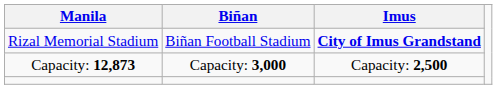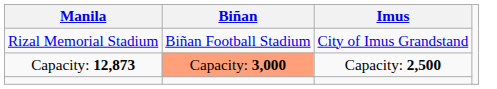Rizal Memorial Stadium | Imus: bold -> normal
Capacity: 12,873 | Biñan: no background -> lightsalmon background
